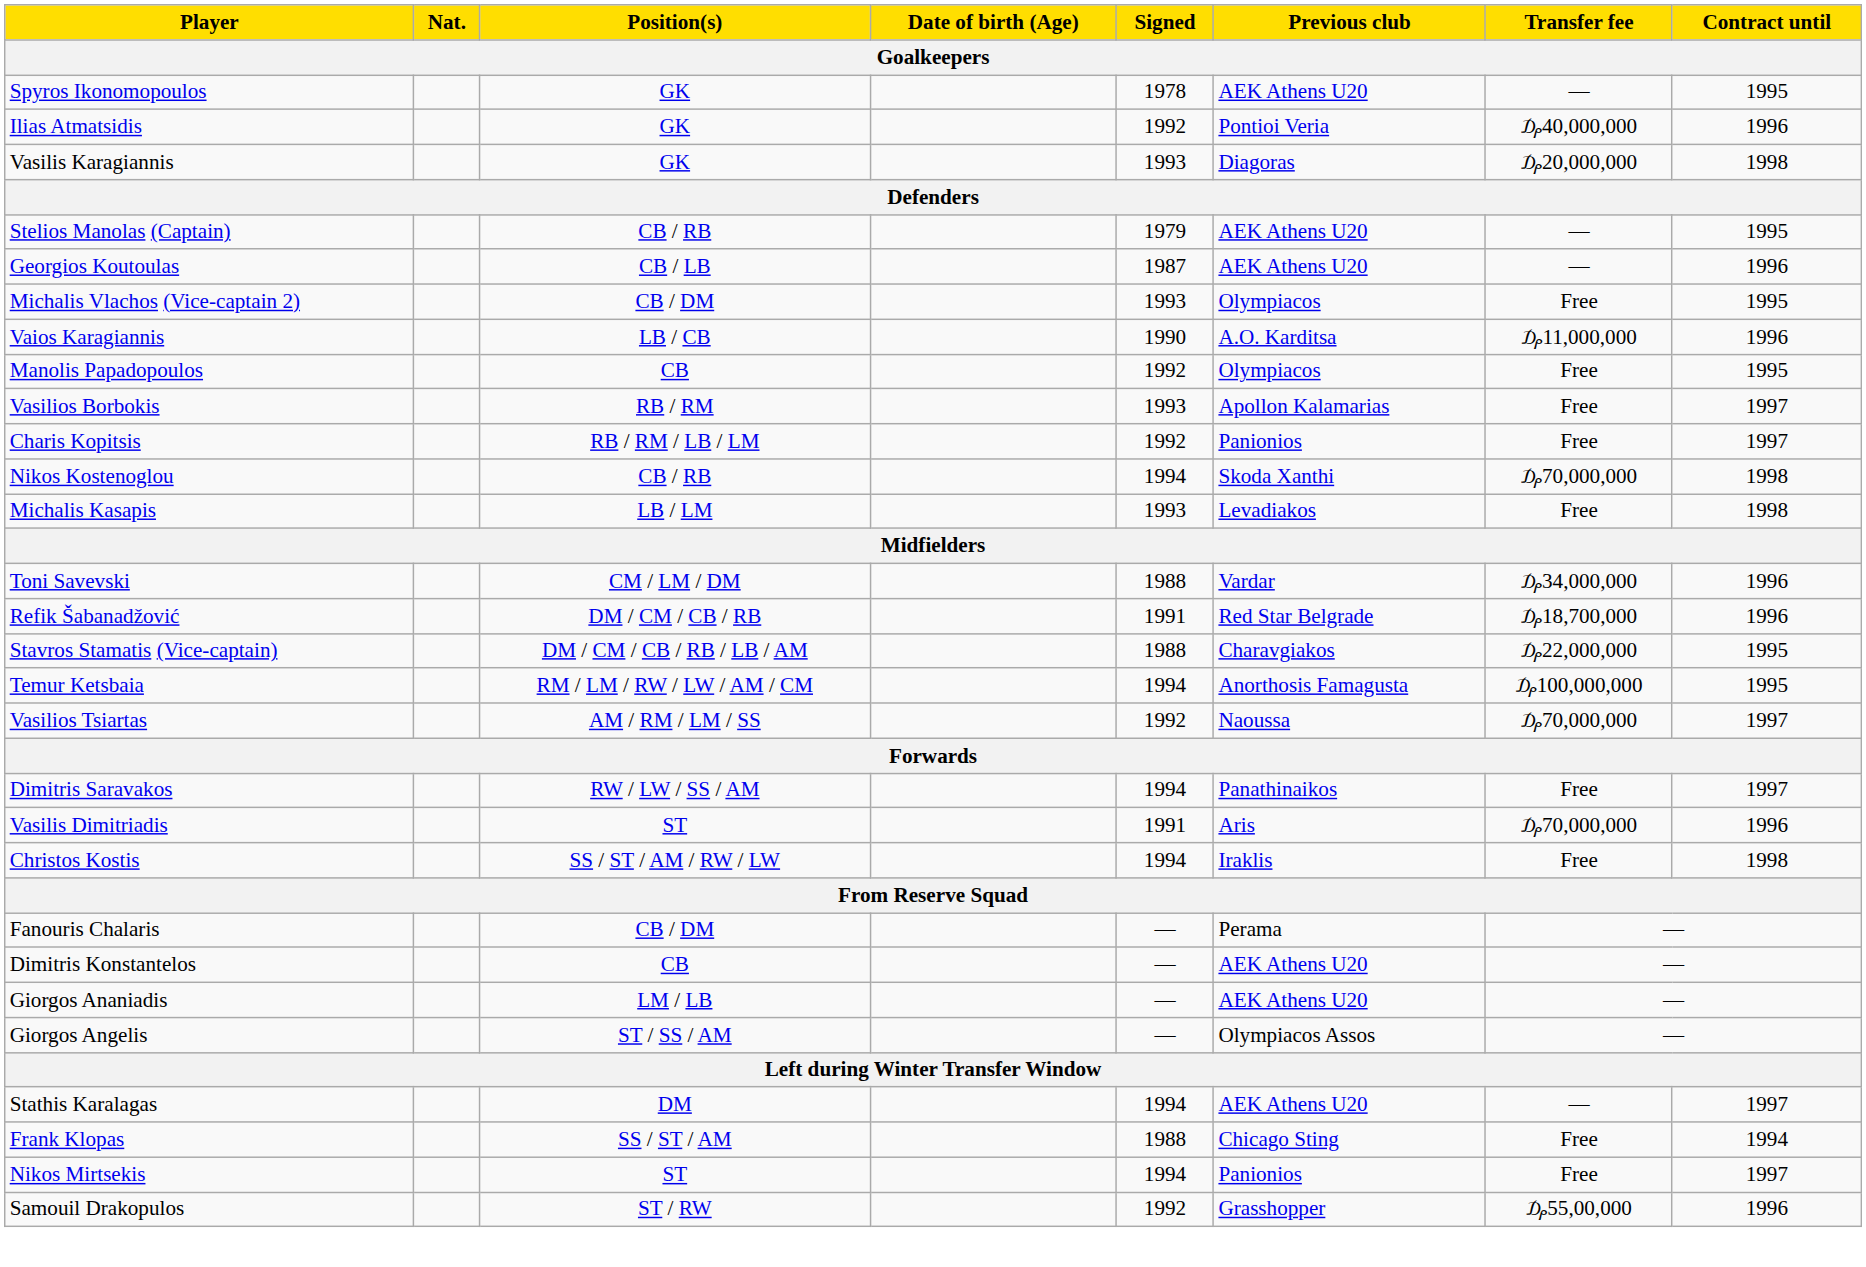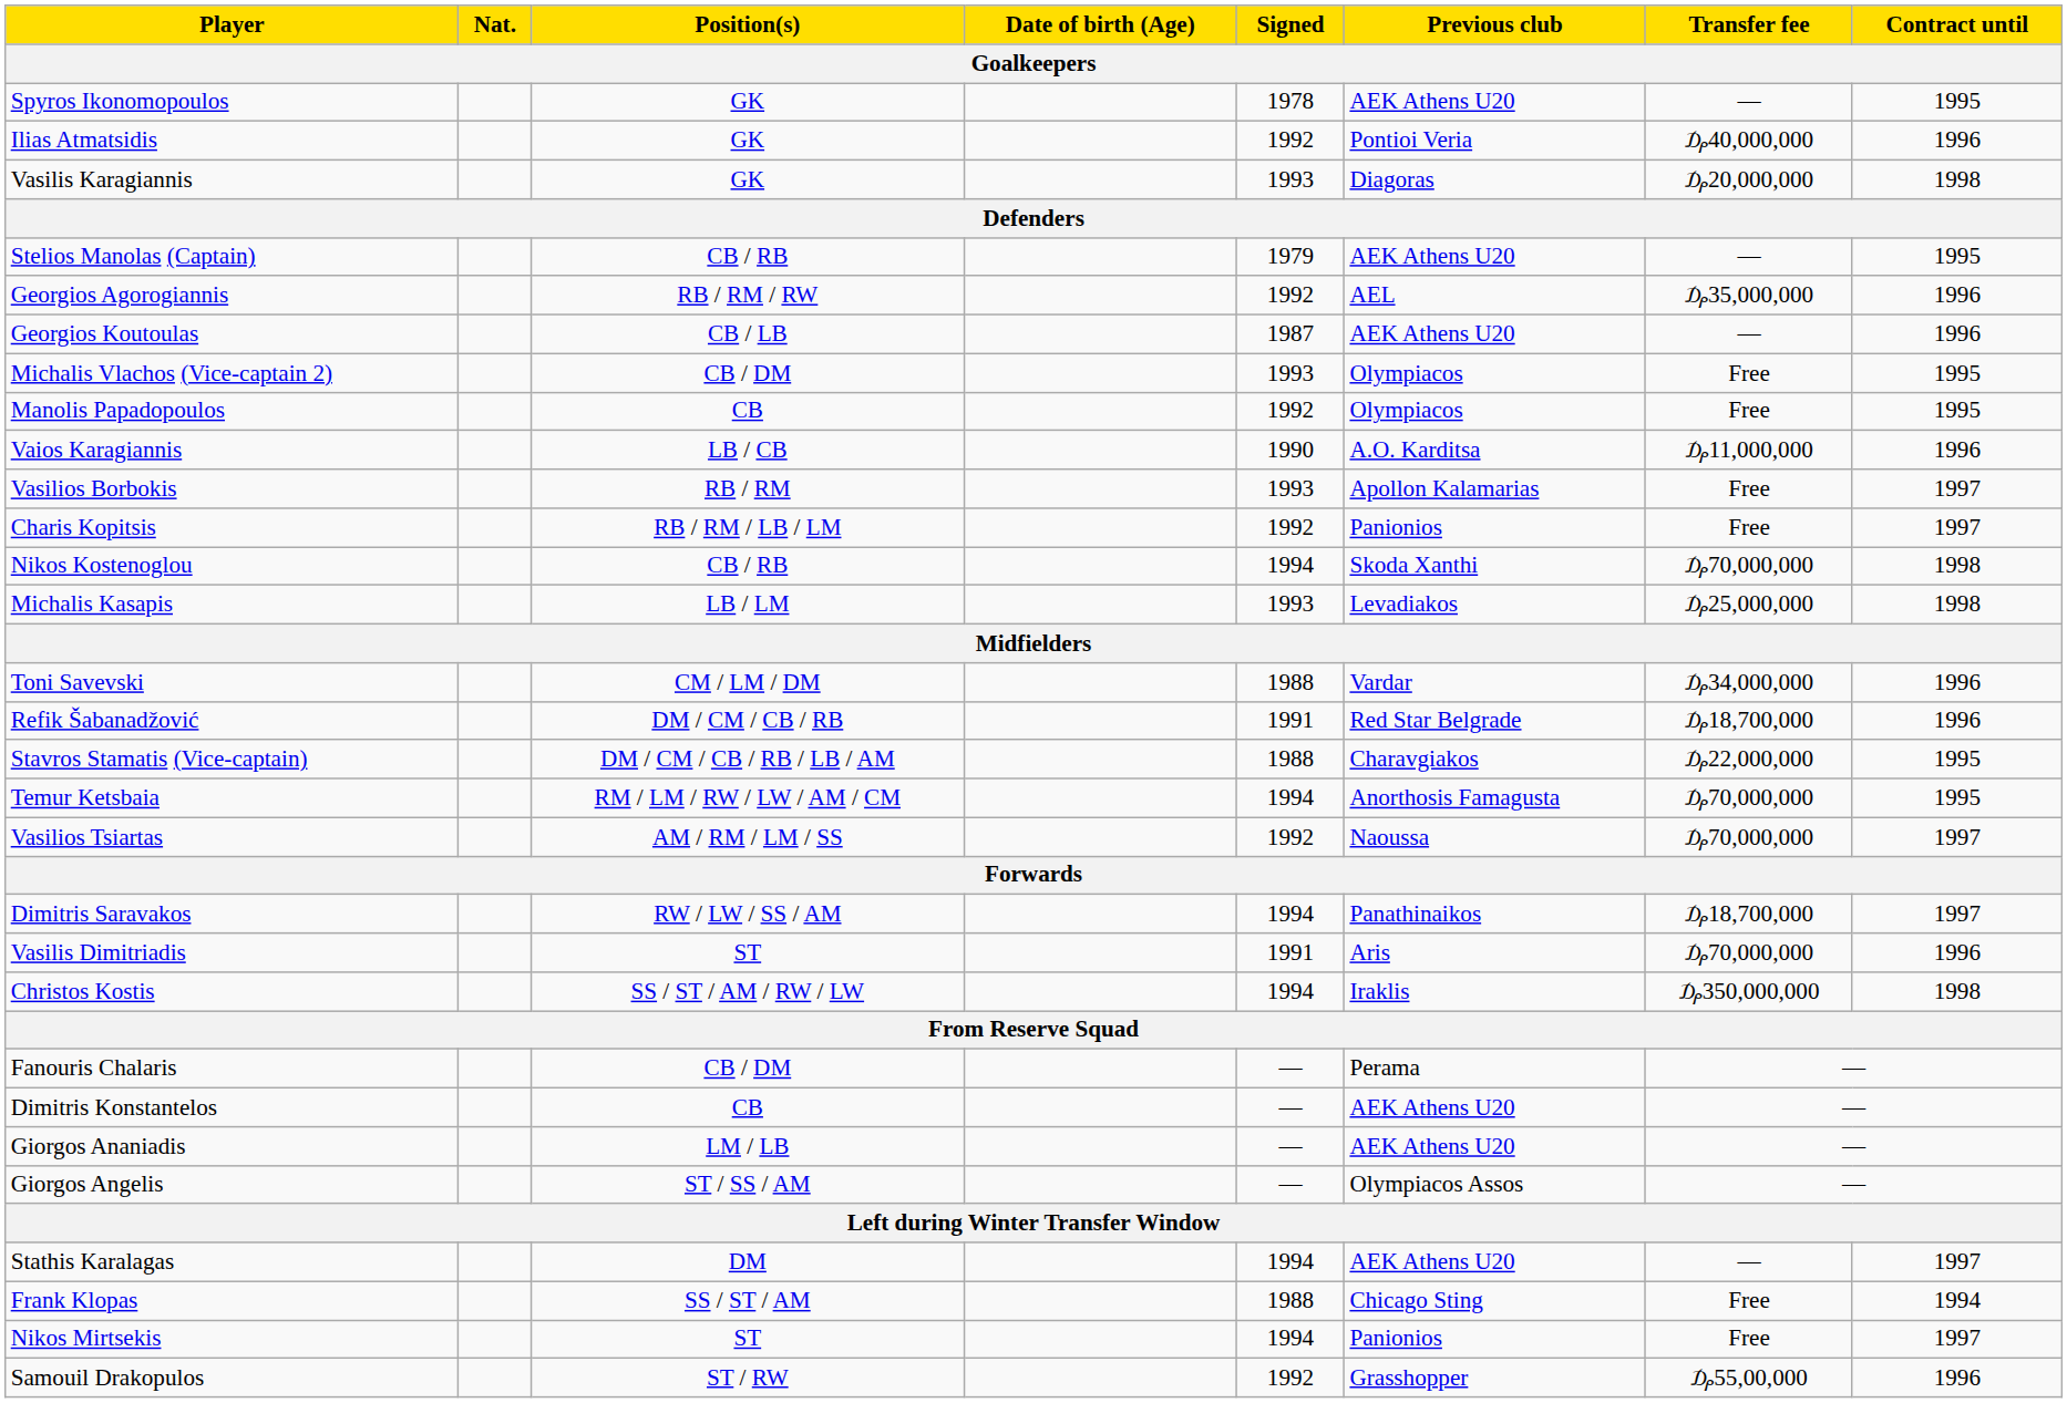+ row: Georgios Agorogiannis | RB / RM / RW | 1992 | AEL | ₯35,000,000 | 1996
rows swapped: Manolis Papadopoulos <-> Vaios Karagiannis
Michalis Kasapis | Transfer fee: Free -> ₯25,000,000
Temur Ketsbaia | Transfer fee: ₯100,000,000 -> ₯70,000,000
Dimitris Saravakos | Transfer fee: Free -> ₯18,700,000
Christos Kostis | Transfer fee: Free -> ₯350,000,000
